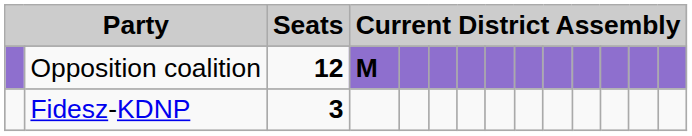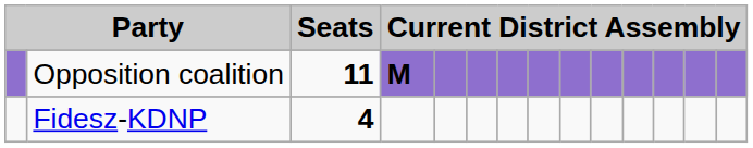Opposition coalition | Seats: 12 -> 11
Fidesz-KDNP | Seats: 3 -> 4
